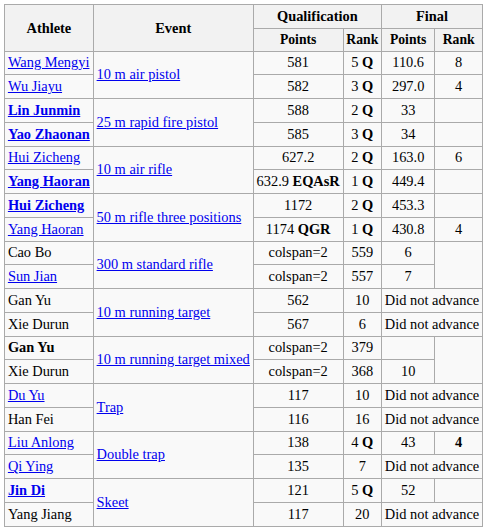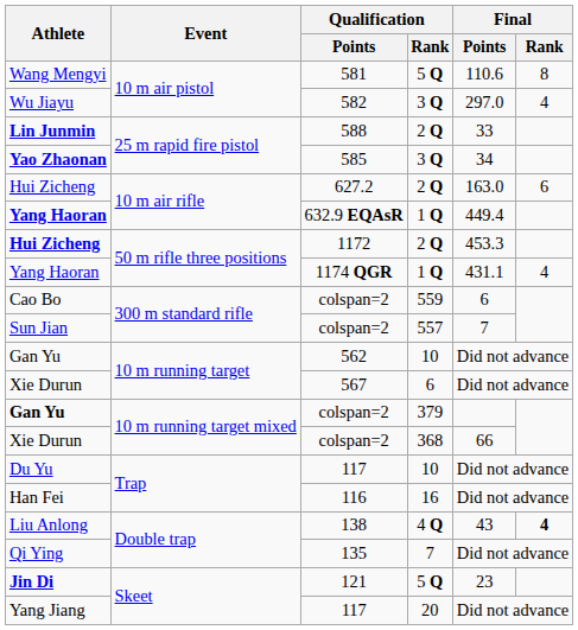Yang Haoran / 1174 QGR | Final / Points: 430.8 -> 431.1
Xie Durun / colspan=2 | Final / Points: 10 -> 66
Jin Di | Final / Points: 52 -> 23
